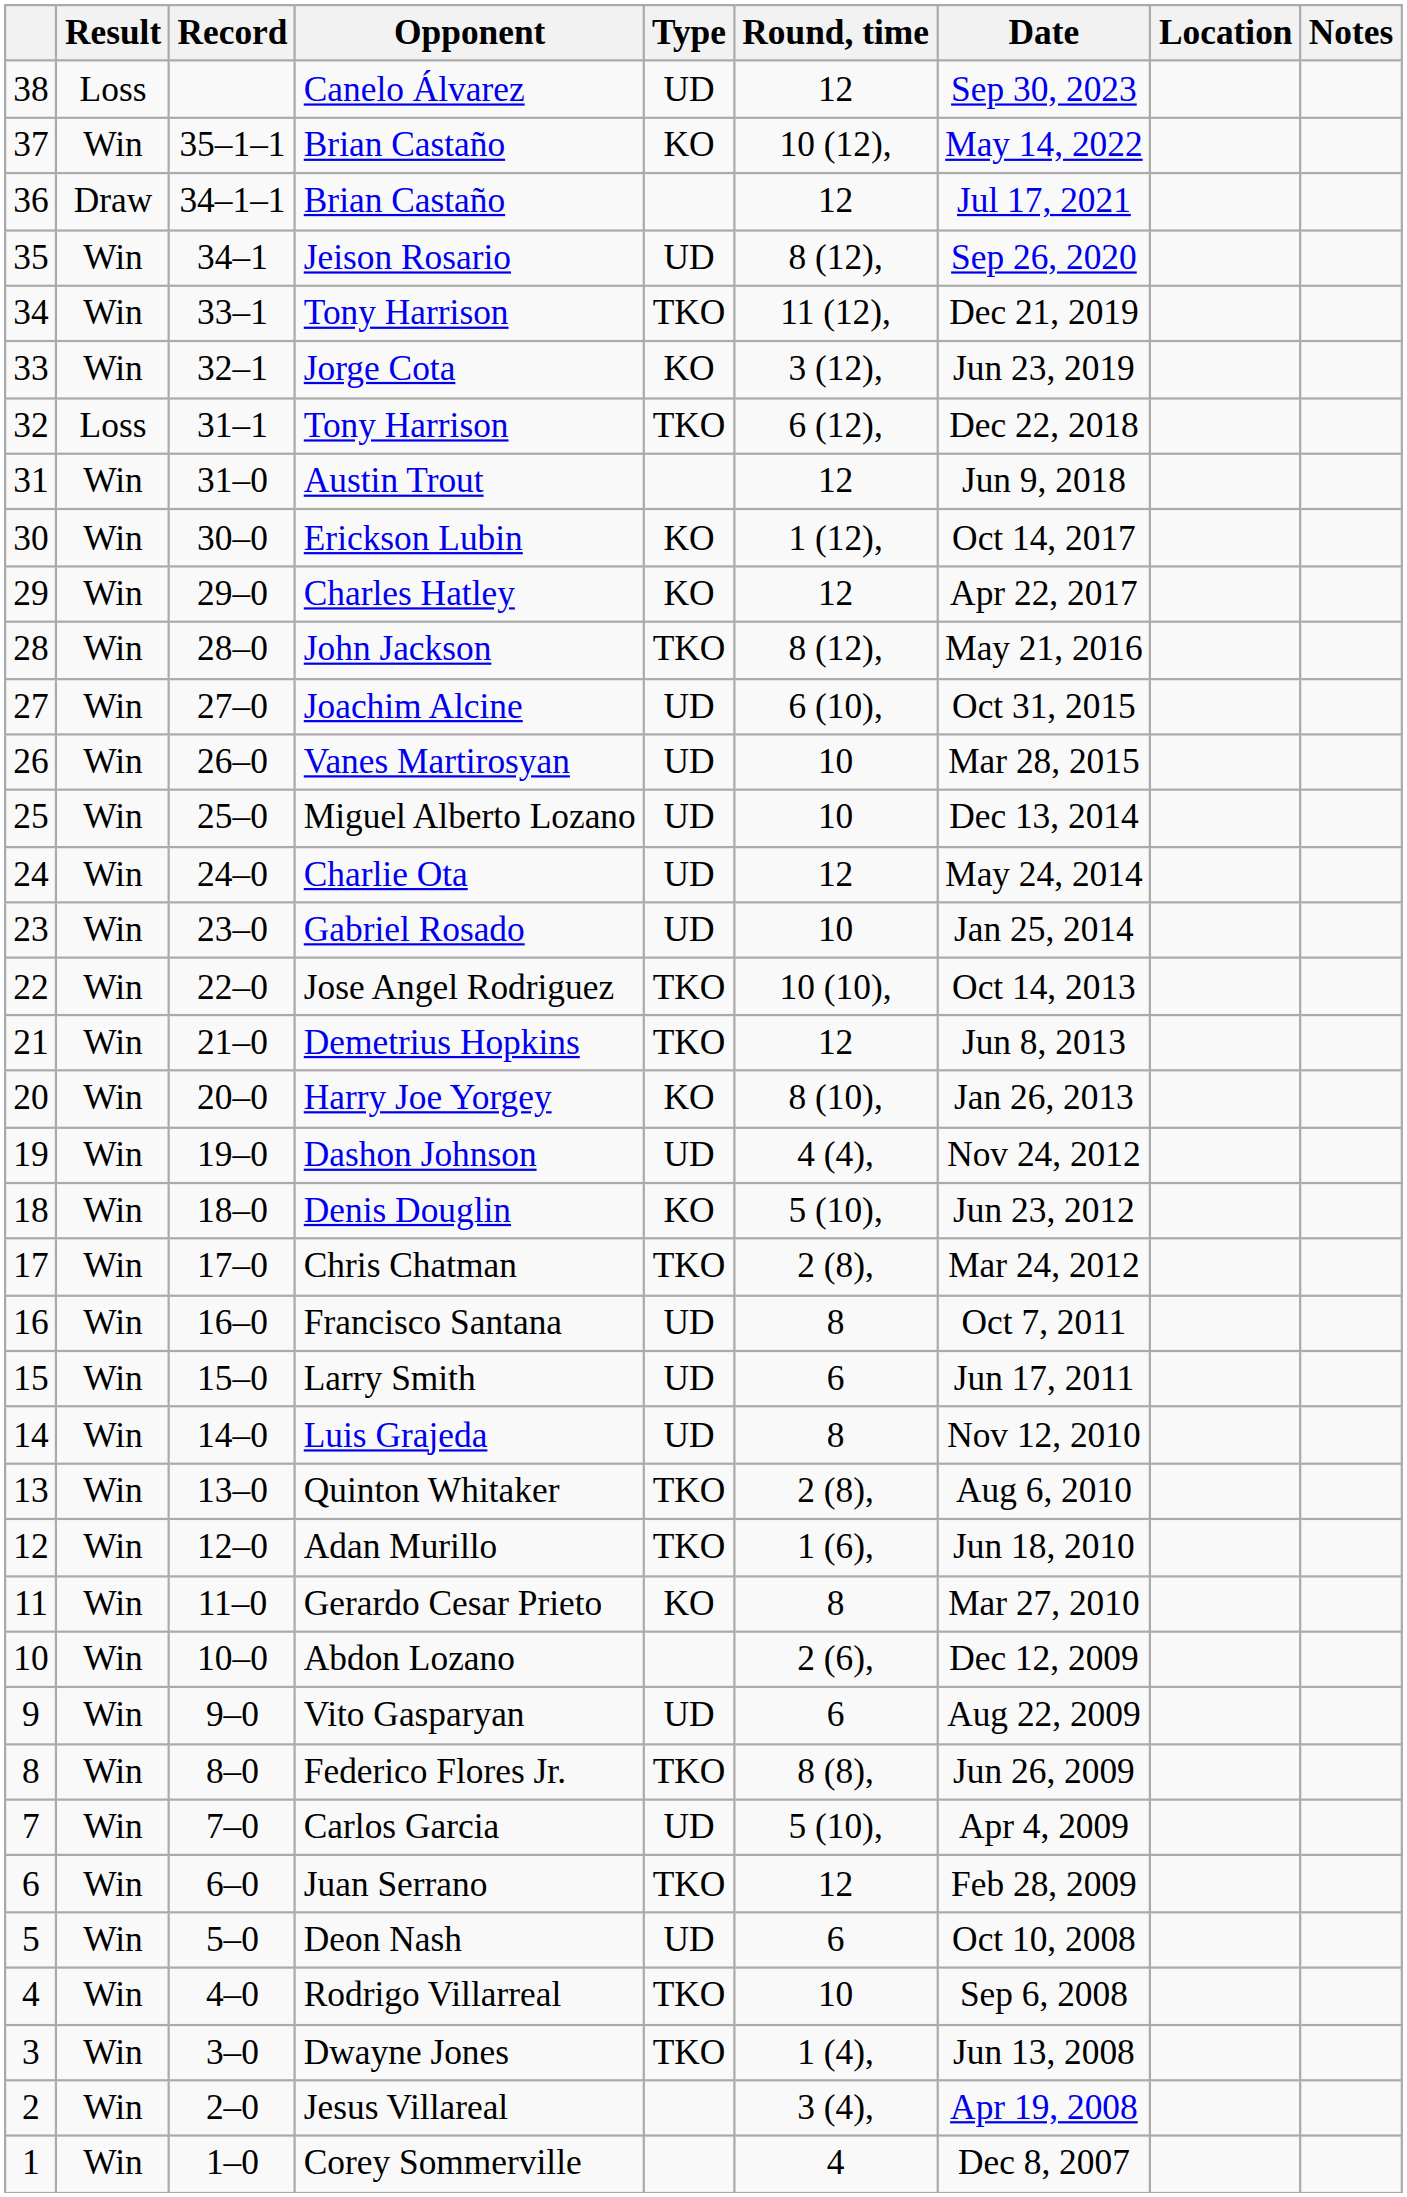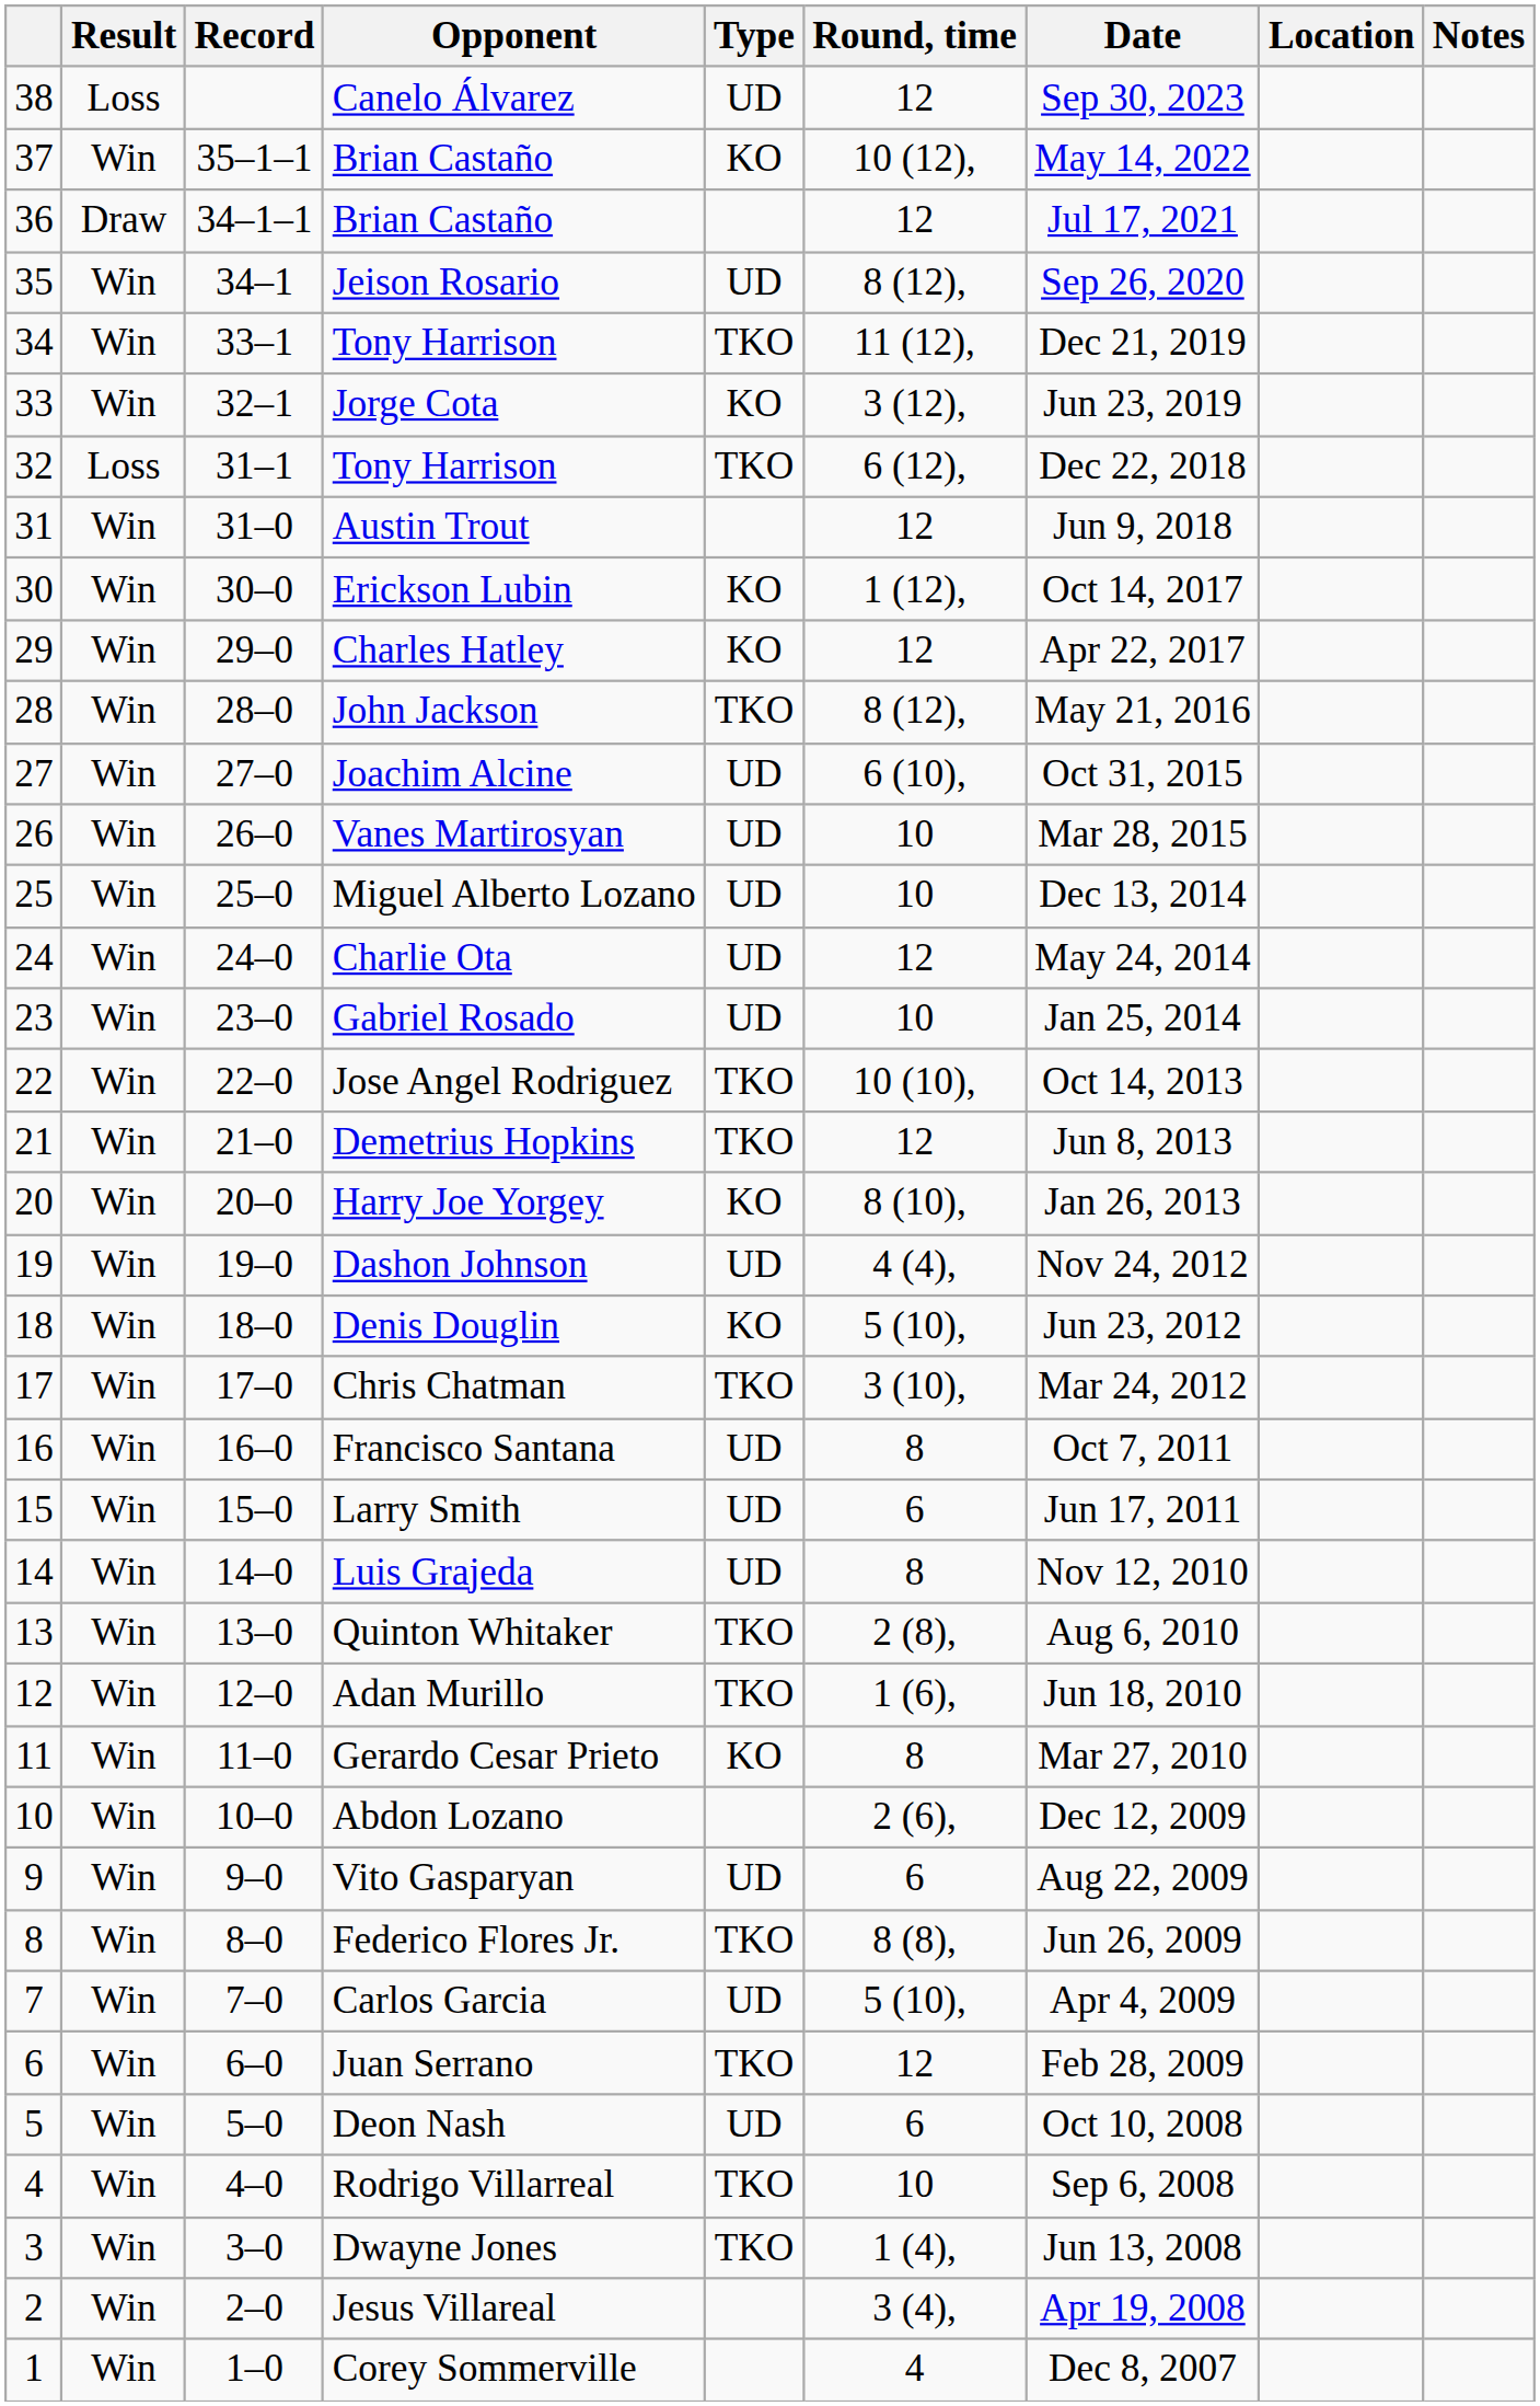Chris Chatman | Round, time: 2 (8), -> 3 (10),
